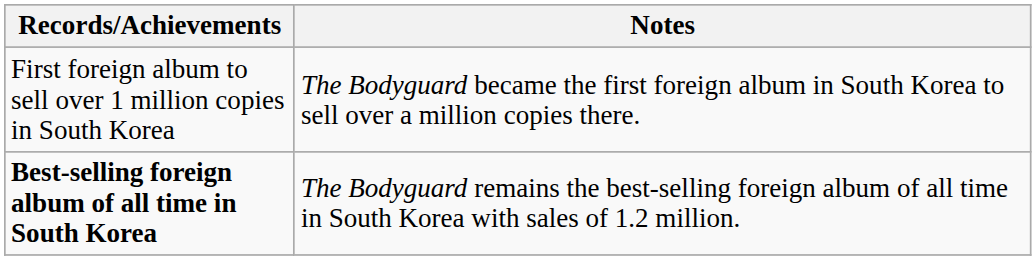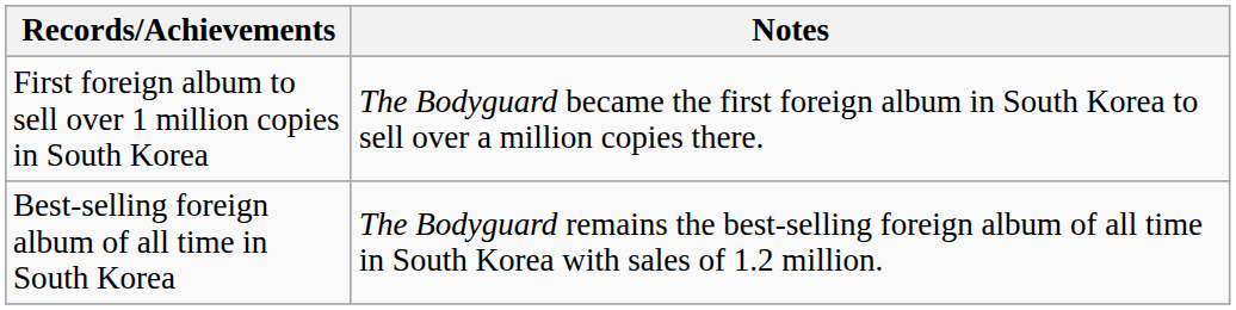row 3 | Records/Achievements: bold -> normal
